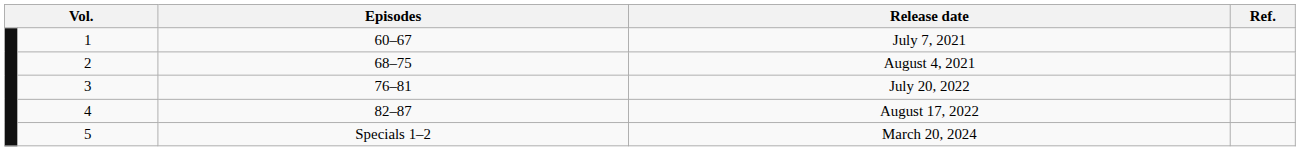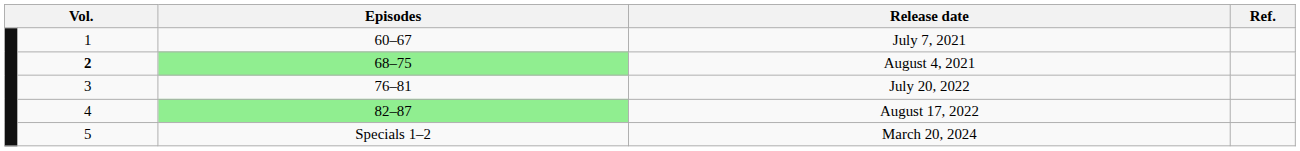August 4, 2021 | column 2: normal -> bold
August 4, 2021 | Episodes: no background -> lightgreen background
August 17, 2022 | Episodes: no background -> lightgreen background
